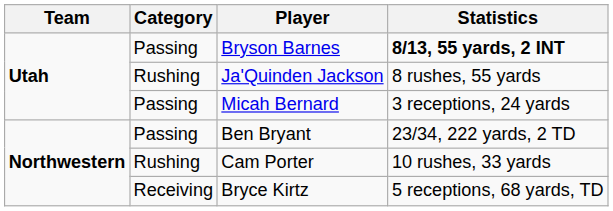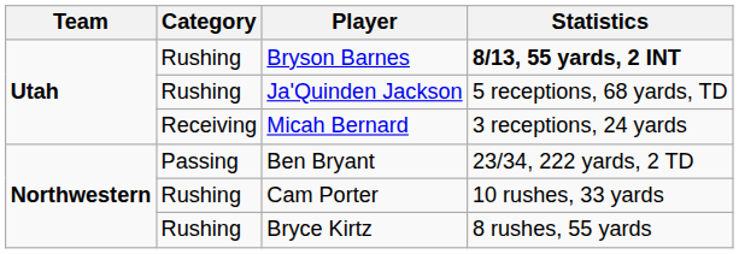Bryson Barnes | Category: Passing -> Rushing
Ja'Quinden Jackson | Statistics: 8 rushes, 55 yards -> 5 receptions, 68 yards, TD
Micah Bernard | Category: Passing -> Receiving
Bryce Kirtz | Category: Receiving -> Rushing
Bryce Kirtz | Statistics: 5 receptions, 68 yards, TD -> 8 rushes, 55 yards
